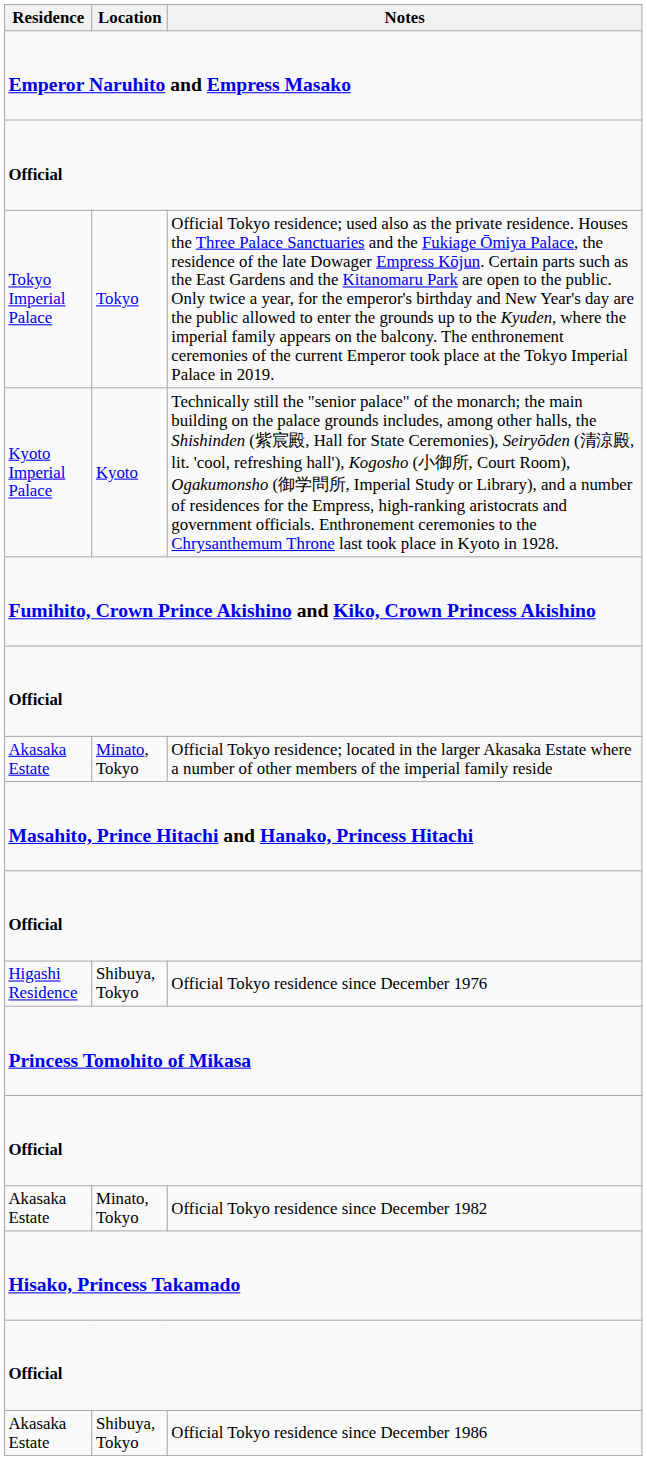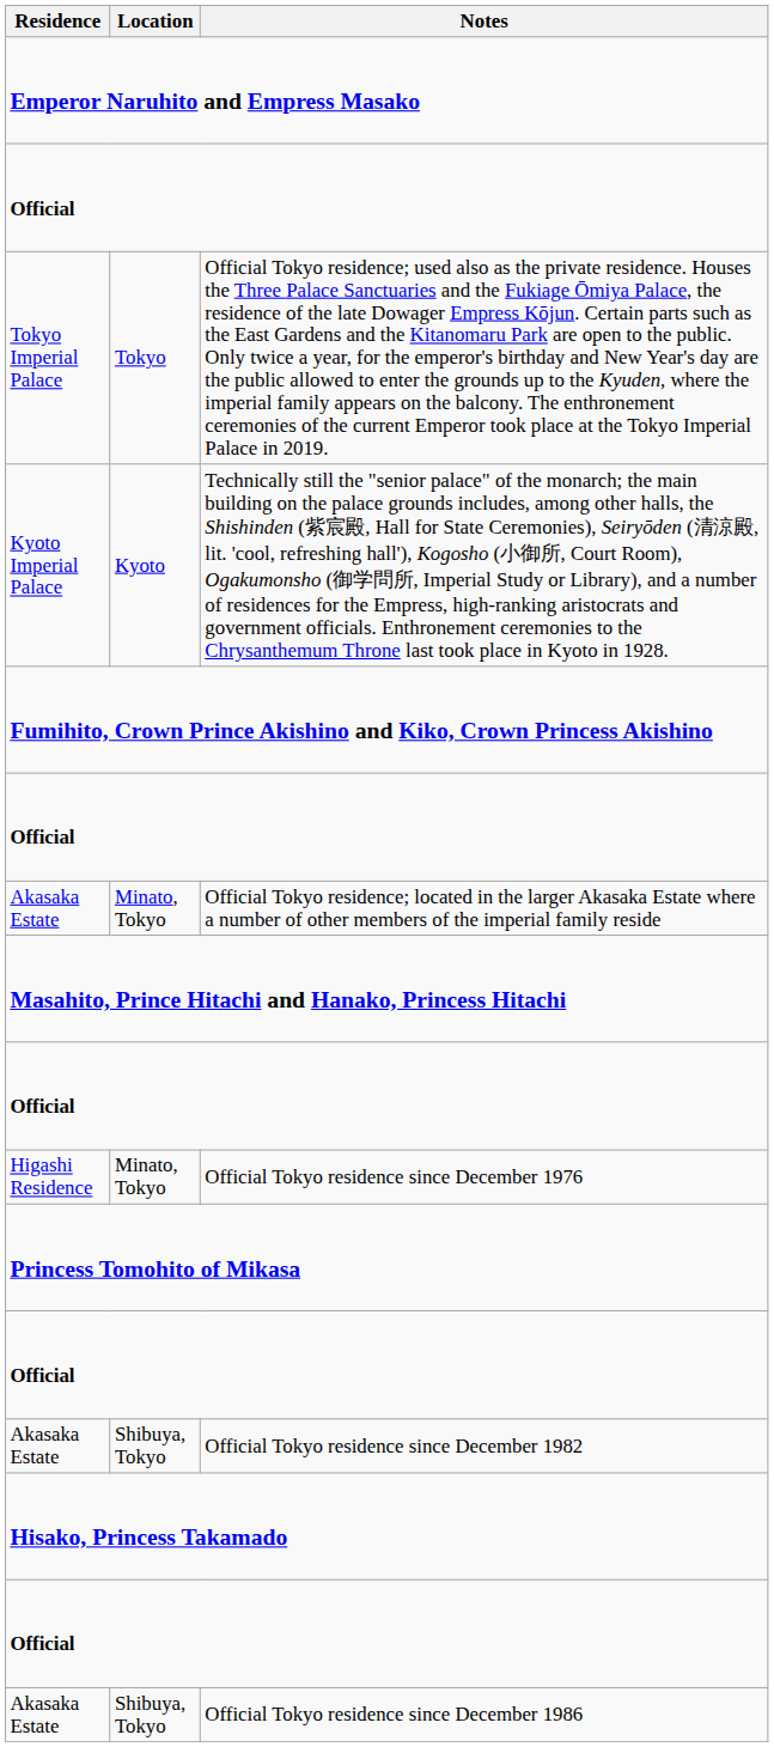Official Tokyo residence since December 1976 | Location: Shibuya, Tokyo -> Minato, Tokyo
Official Tokyo residence since December 1982 | Location: Minato, Tokyo -> Shibuya, Tokyo
